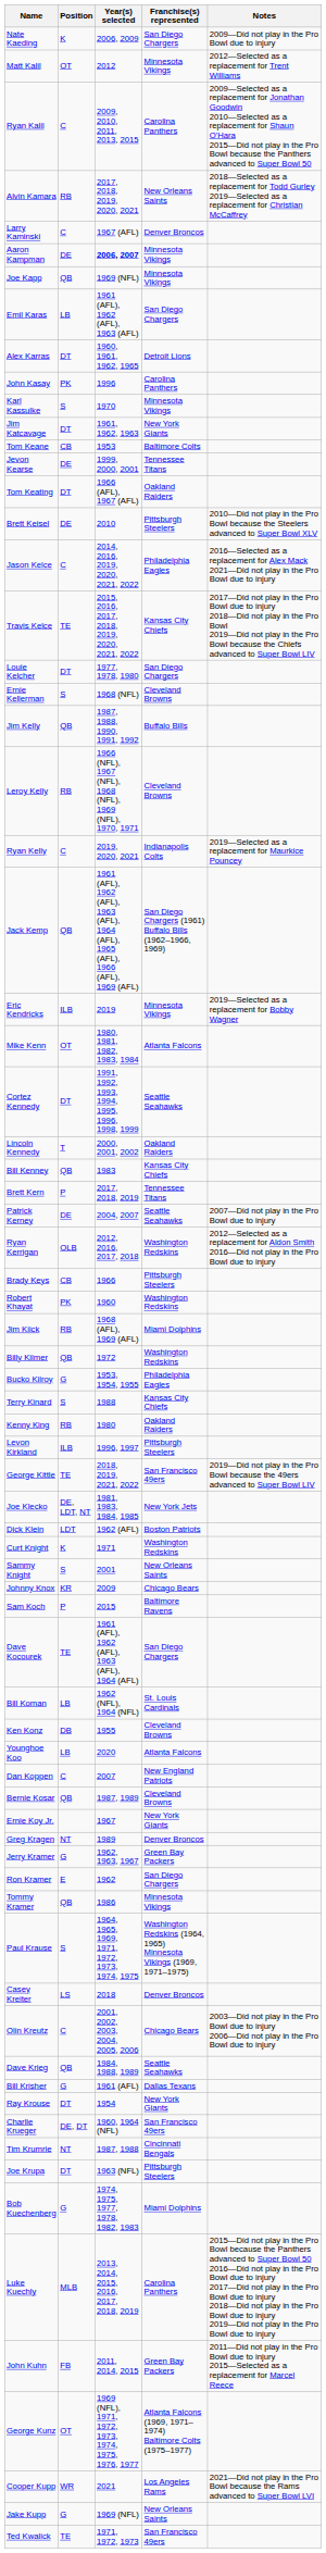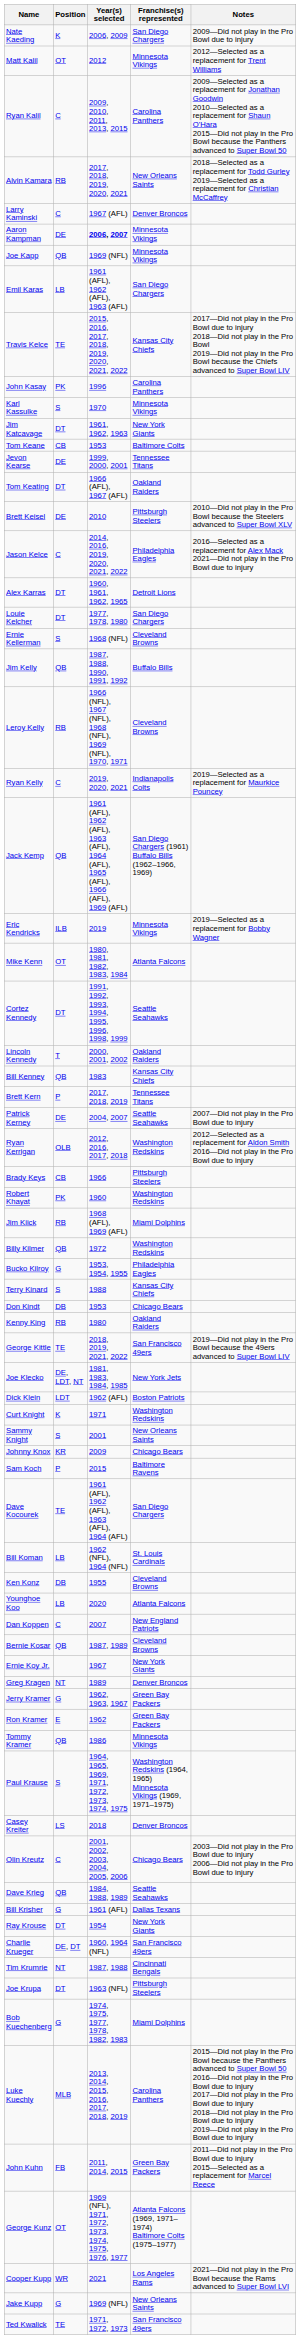rows swapped: Alex Karras <-> Travis Kelce
+ row: Don Kindt | DB | 1953 | Chicago Bears
- row: Levon Kirkland | ILB | 1996, 1997 | Pittsburgh Steelers
Ron Kramer | Franchise(s) represented: San Diego Chargers -> Green Bay Packers
